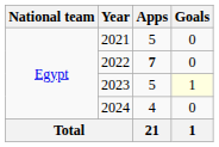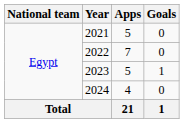2022 | Apps: bold -> normal
2023 | Goals: lightyellow background -> no background
